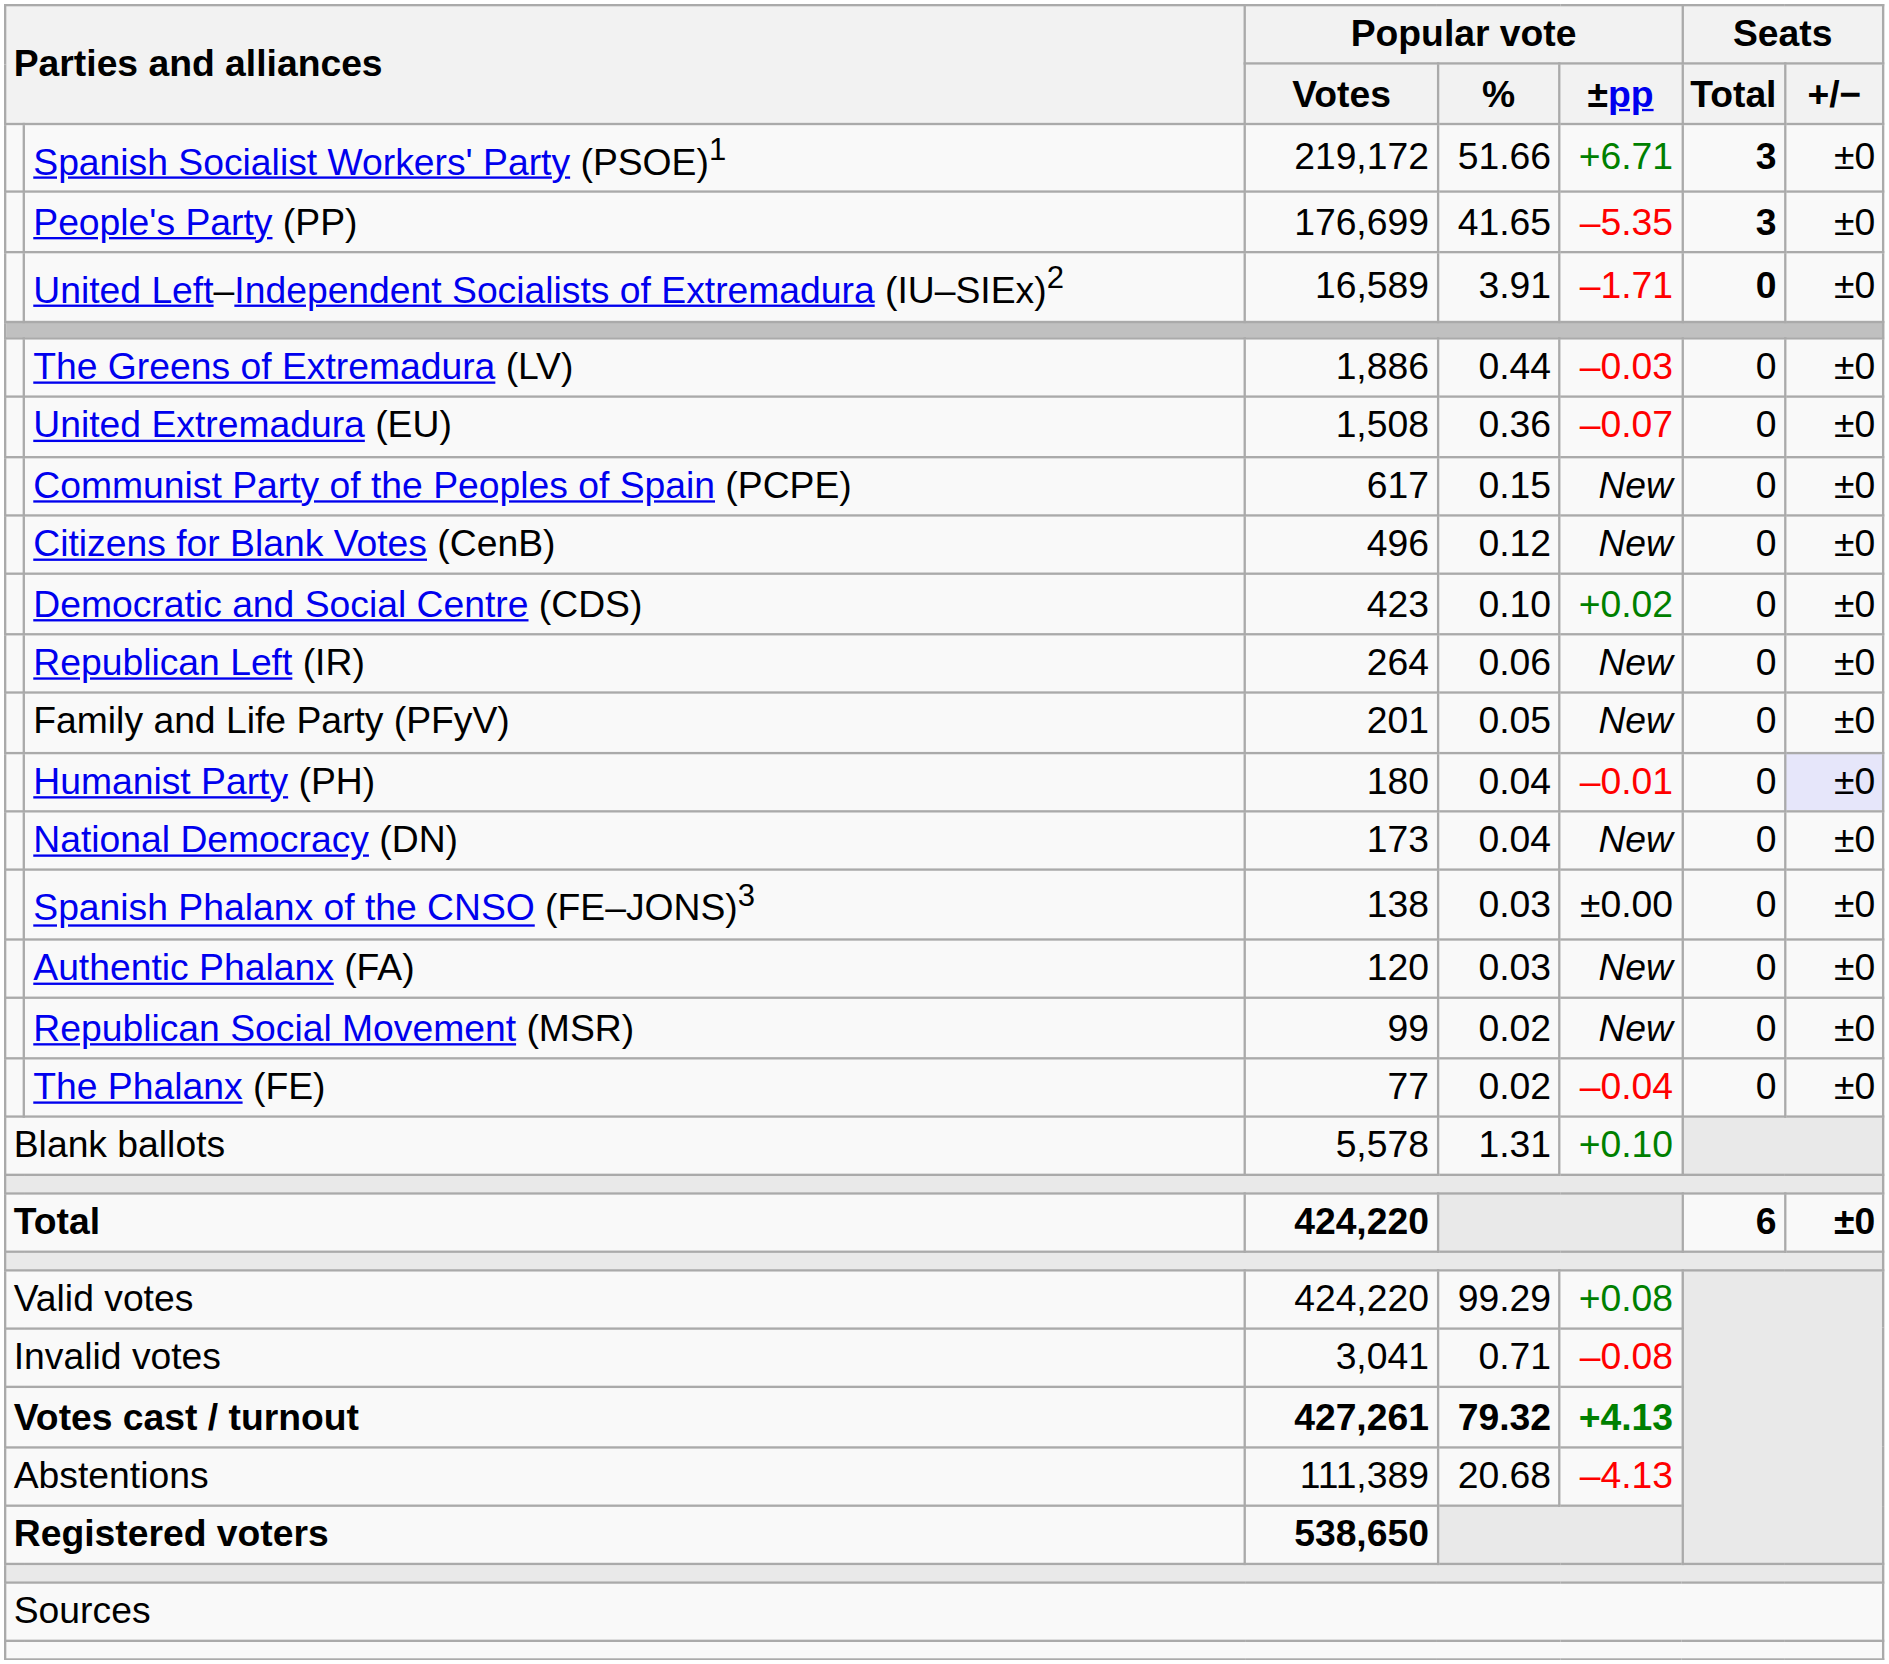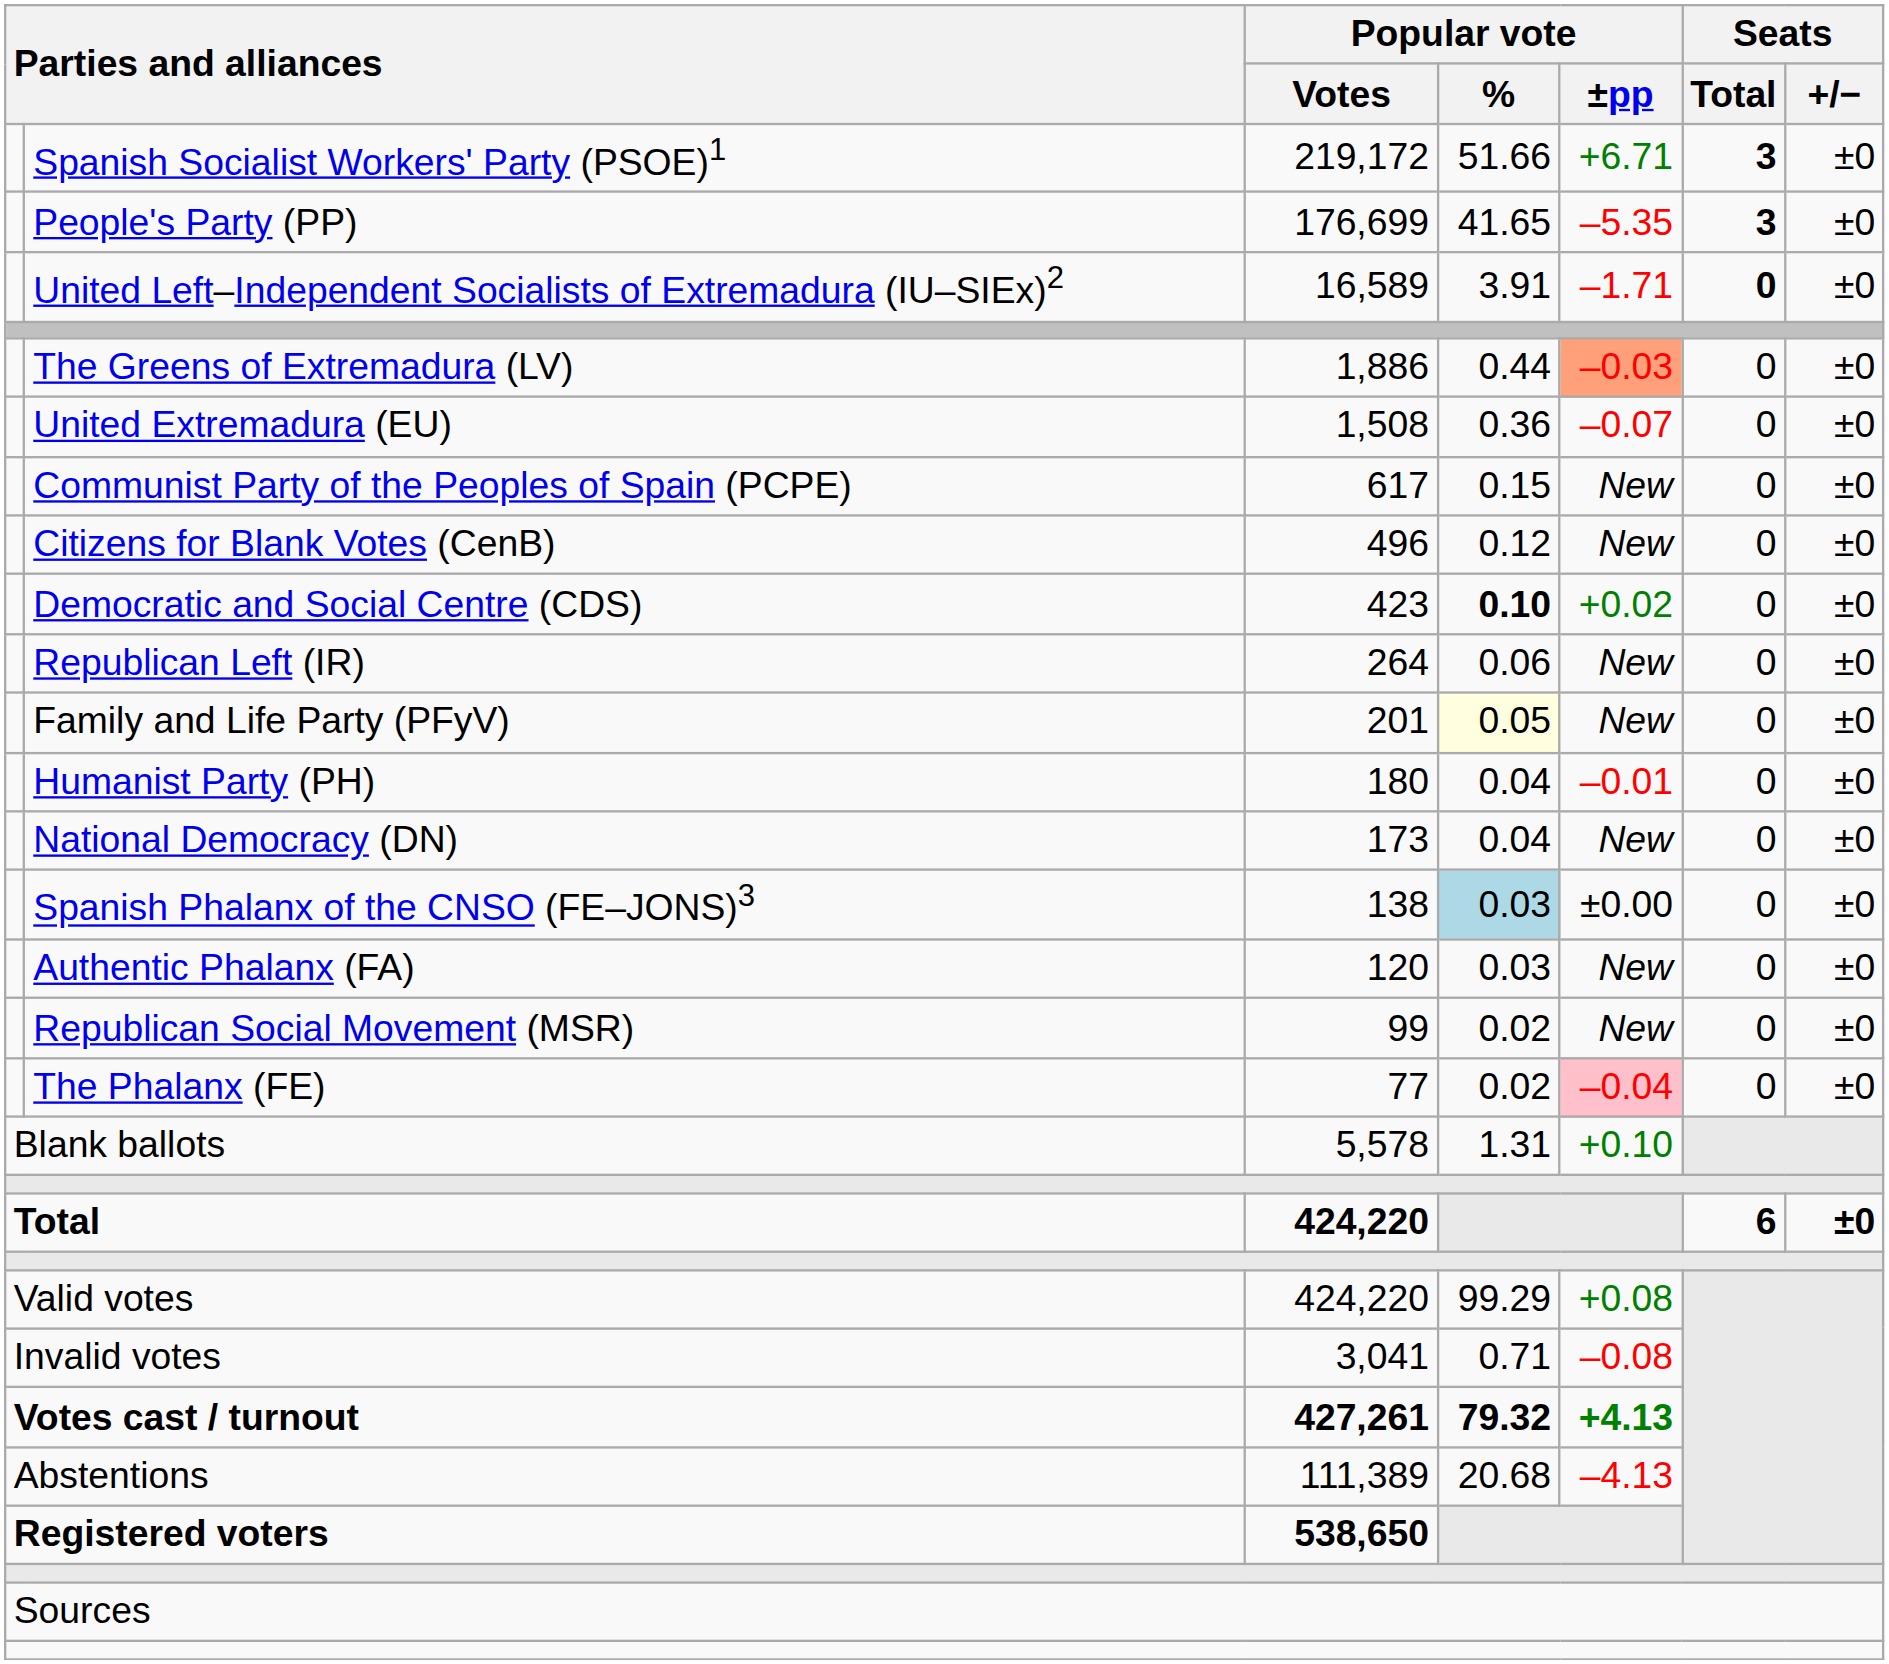The Greens of Extremadura (LV) | Popular vote / ±pp: no background -> lightsalmon background
Democratic and Social Centre (CDS) | Popular vote / %: normal -> bold
Family and Life Party (PFyV) | Popular vote / %: no background -> lightyellow background
Humanist Party (PH) | Seats / +/−: lavender background -> no background
Spanish Phalanx of the CNSO (FE–JONS)3 | Popular vote / %: no background -> lightblue background
The Phalanx (FE) | Popular vote / ±pp: no background -> pink background
